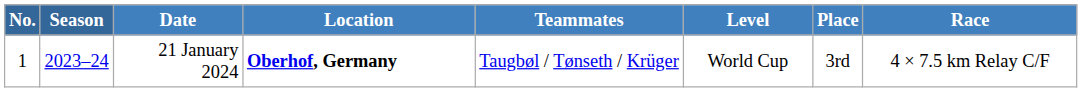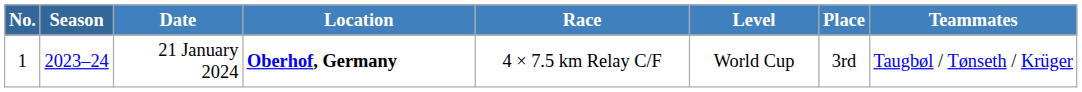columns swapped: Race <-> Teammates
